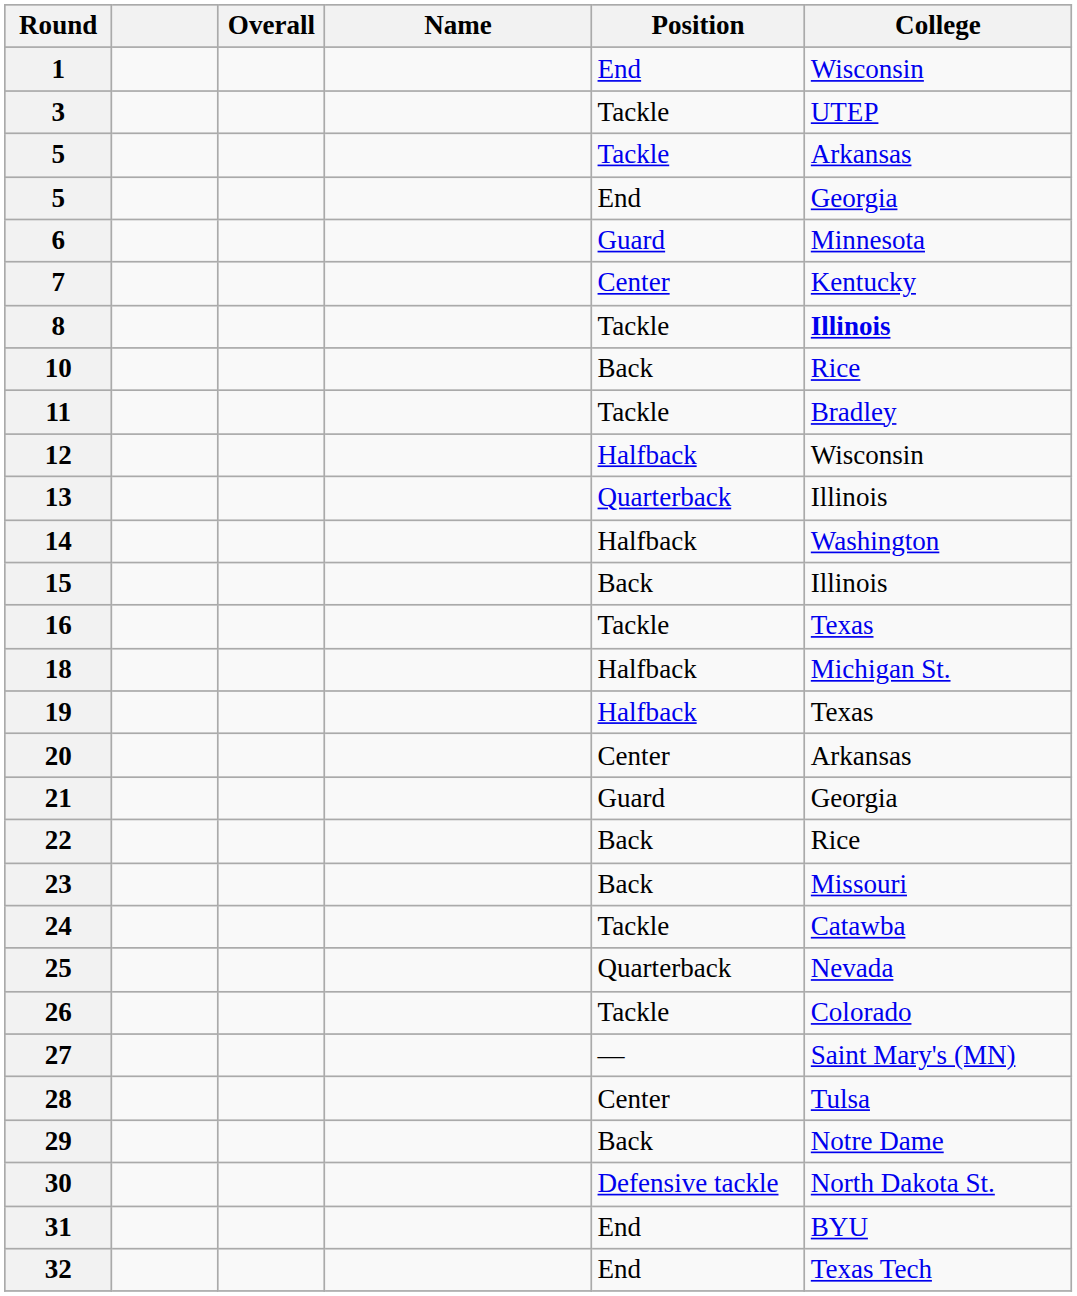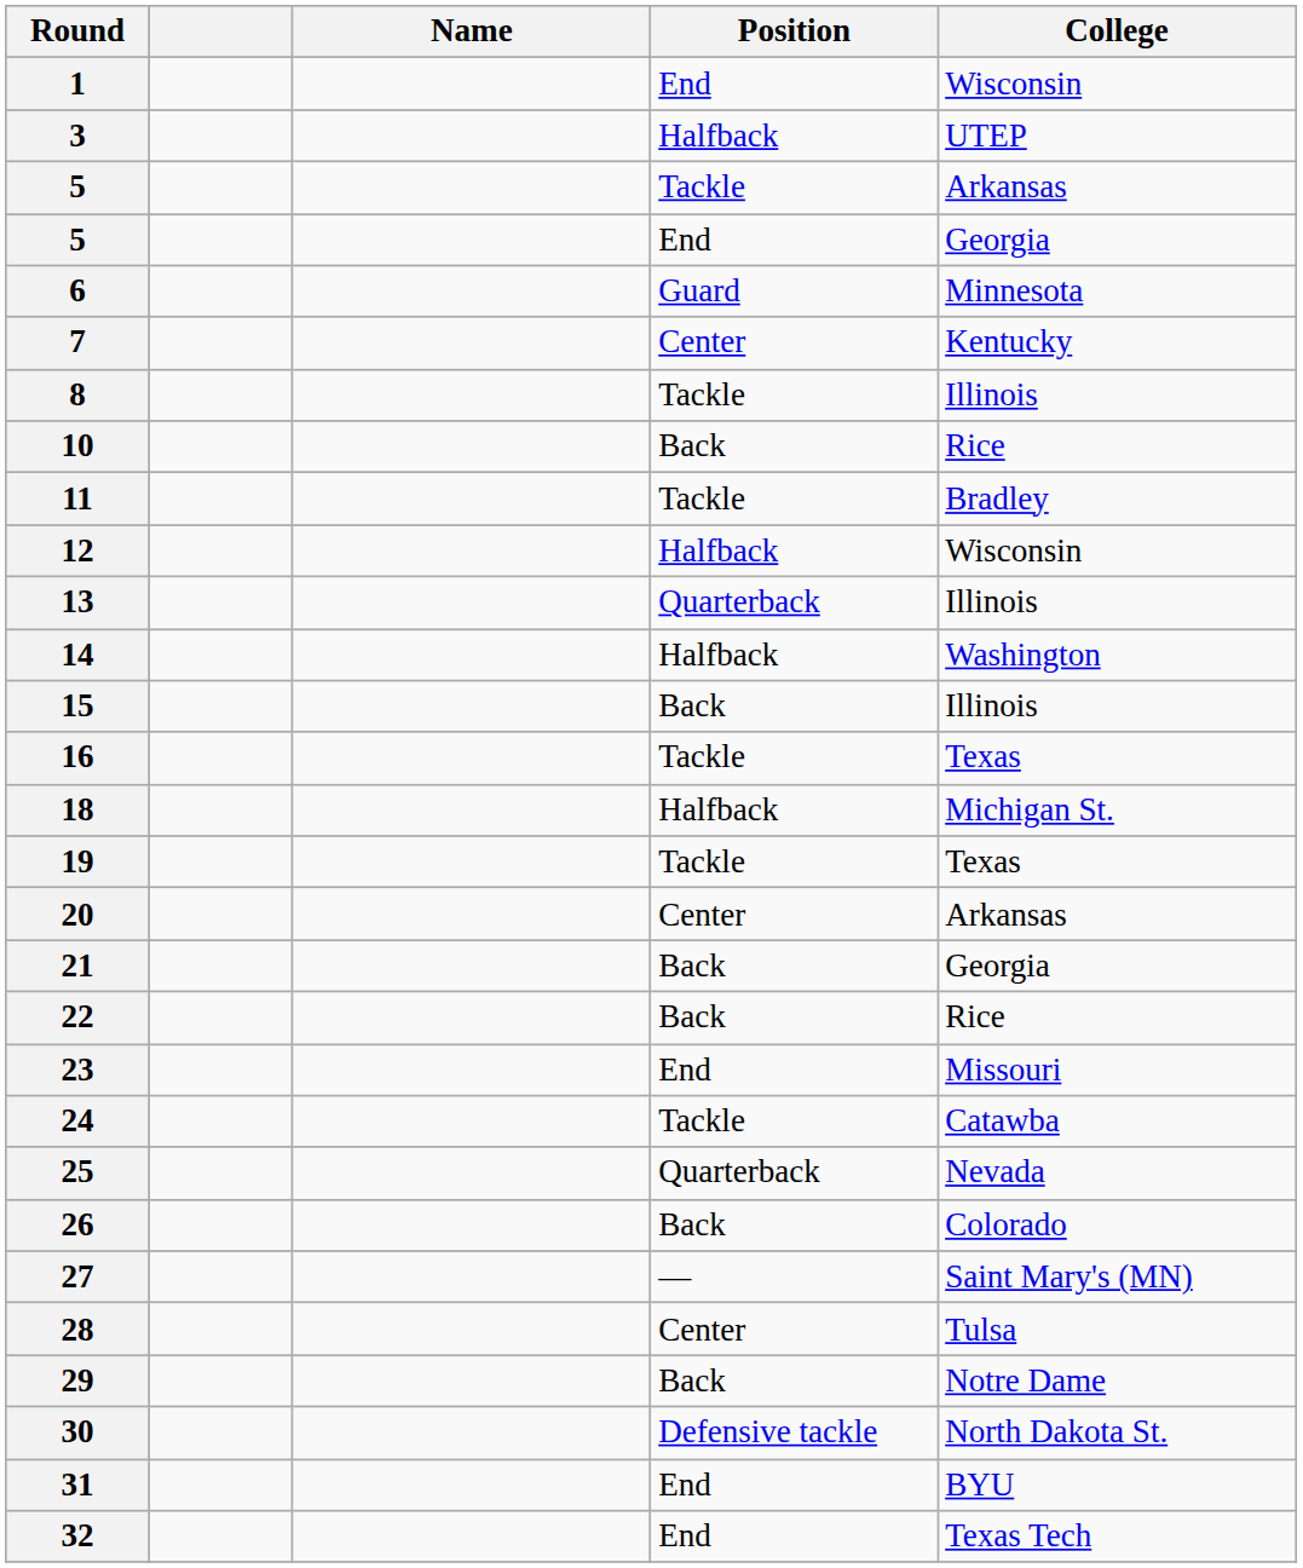- column: Overall
3 | Position: Tackle -> Halfback
8 | College: bold -> normal
19 | Position: Halfback -> Tackle
21 | Position: Guard -> Back
23 | Position: Back -> End
26 | Position: Tackle -> Back
